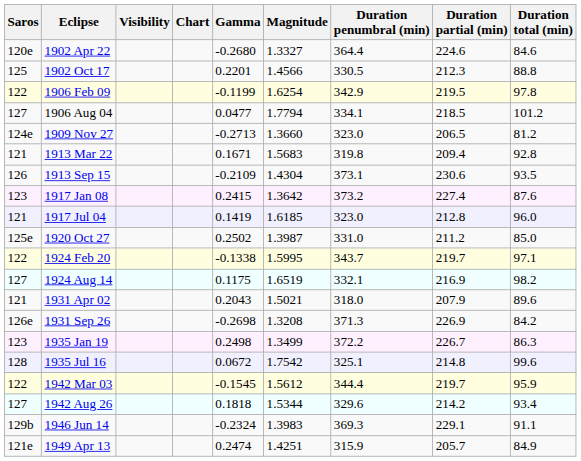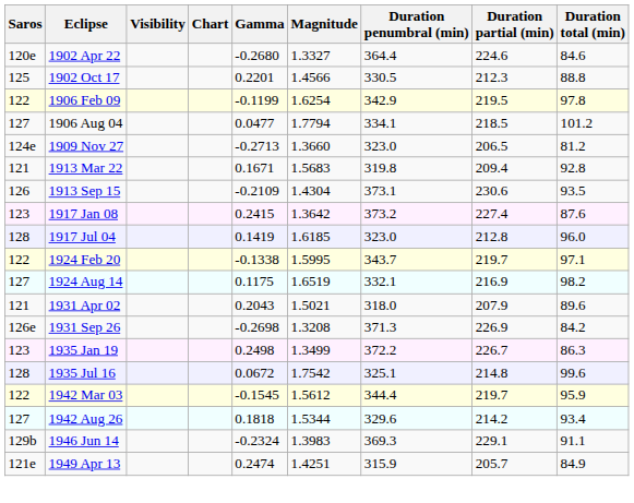1917 Jul 04 | Saros: 121 -> 128
- row: 125e | 1920 Oct 27 | 0.2502 | 1.3987 | 331.0 | 211.2 | 85.0
